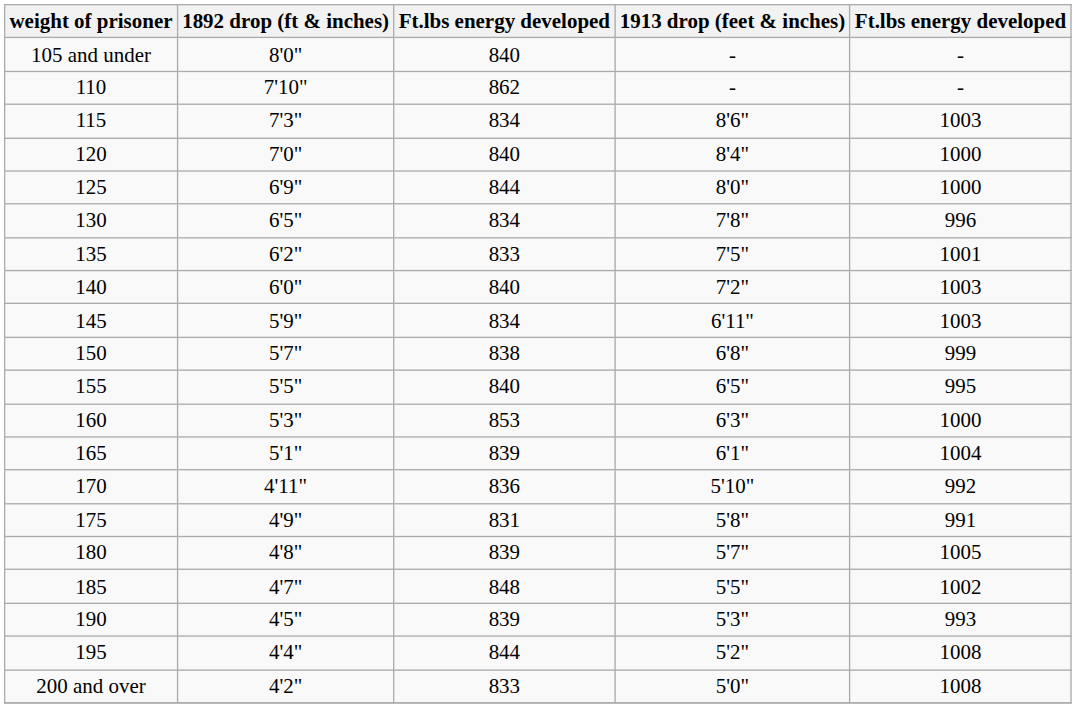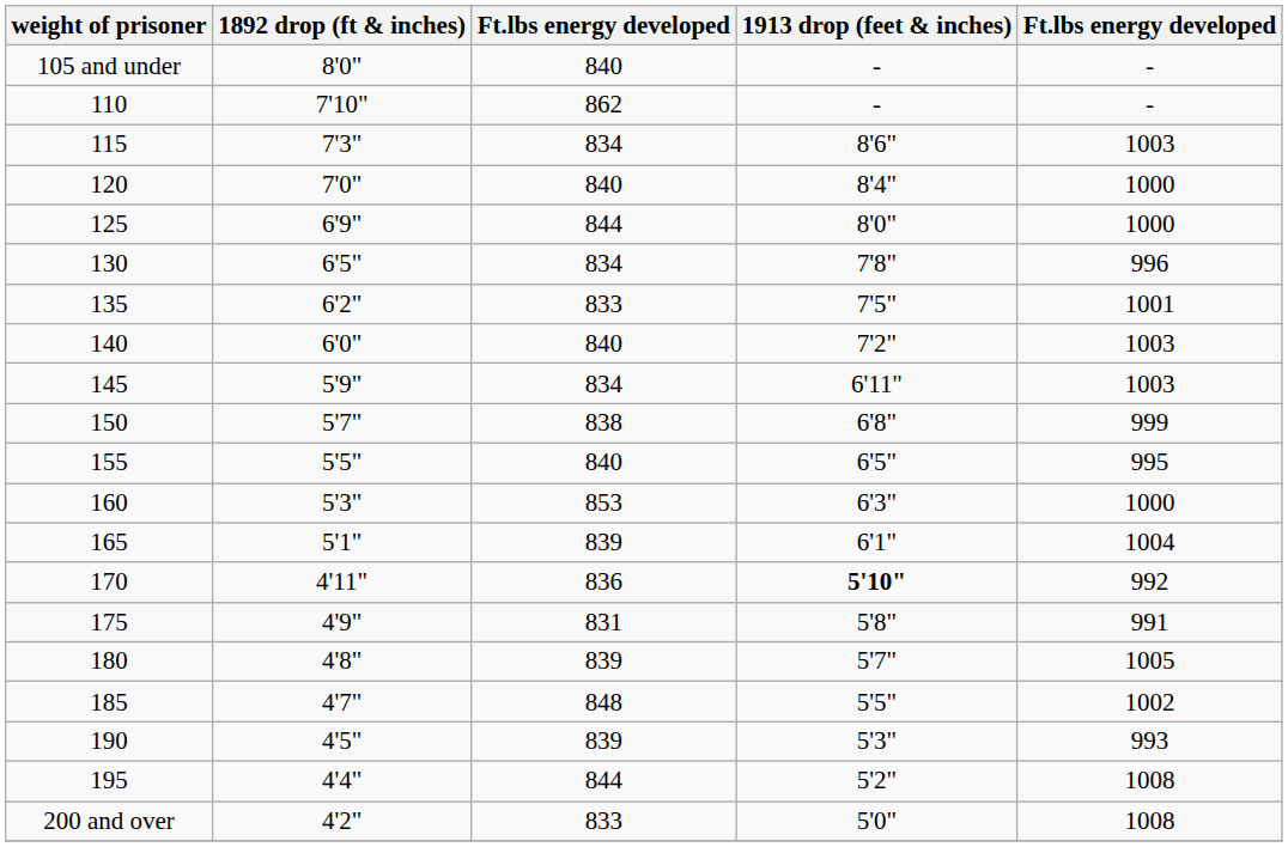170 | 1913 drop (feet & inches): normal -> bold
